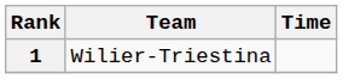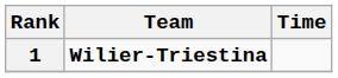1 | Team: normal -> bold
